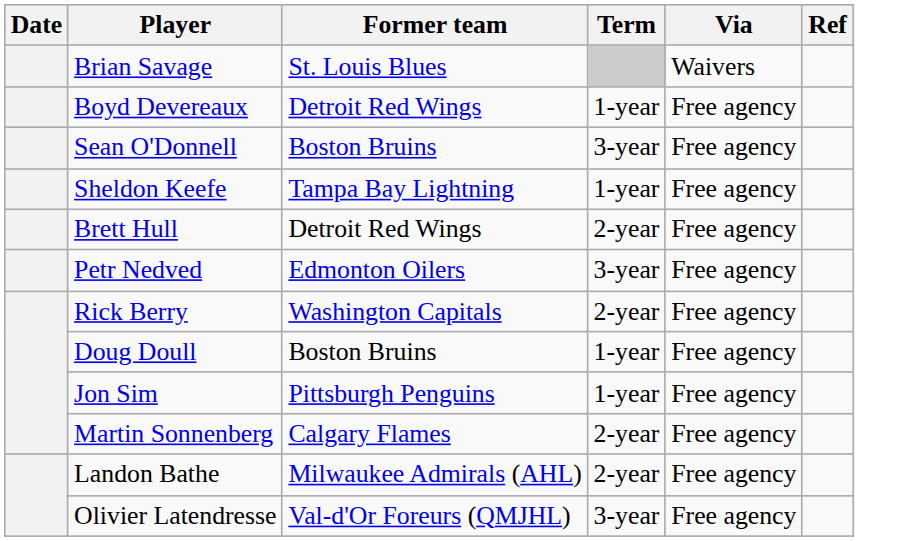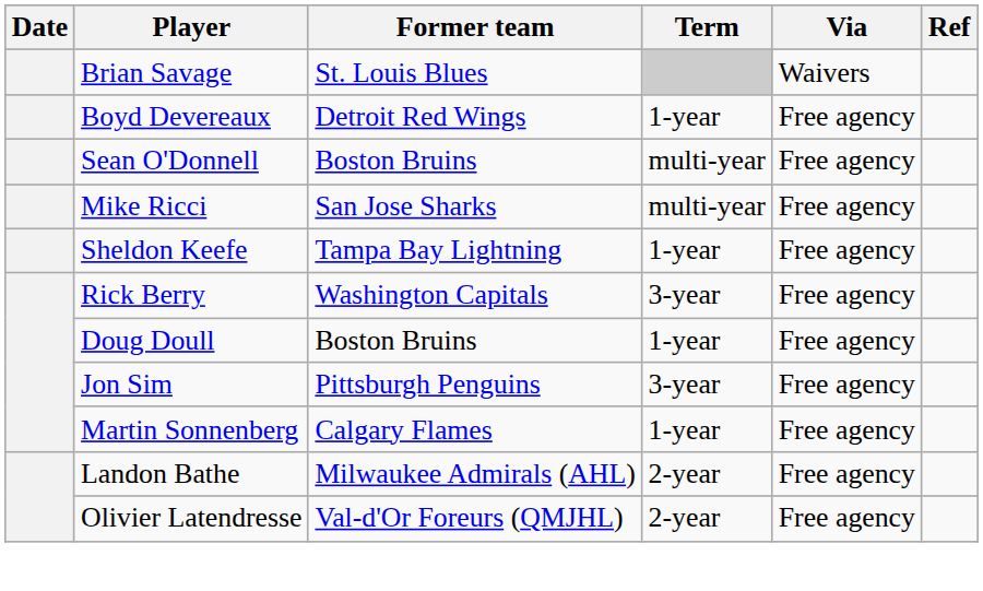Sean O'Donnell | Term: 3-year -> multi-year
+ row: Mike Ricci | San Jose Sharks | multi-year | Free agency
- row: Brett Hull | Detroit Red Wings | 2-year | Free agency
- row: Petr Nedved | Edmonton Oilers | 3-year | Free agency
Rick Berry | Term: 2-year -> 3-year
Jon Sim | Term: 1-year -> 3-year
Martin Sonnenberg | Term: 2-year -> 1-year
Olivier Latendresse | Term: 3-year -> 2-year
